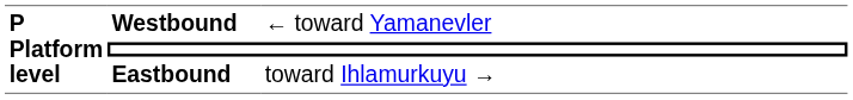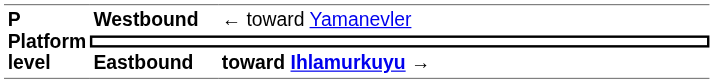Eastbound | column 3: normal -> bold
